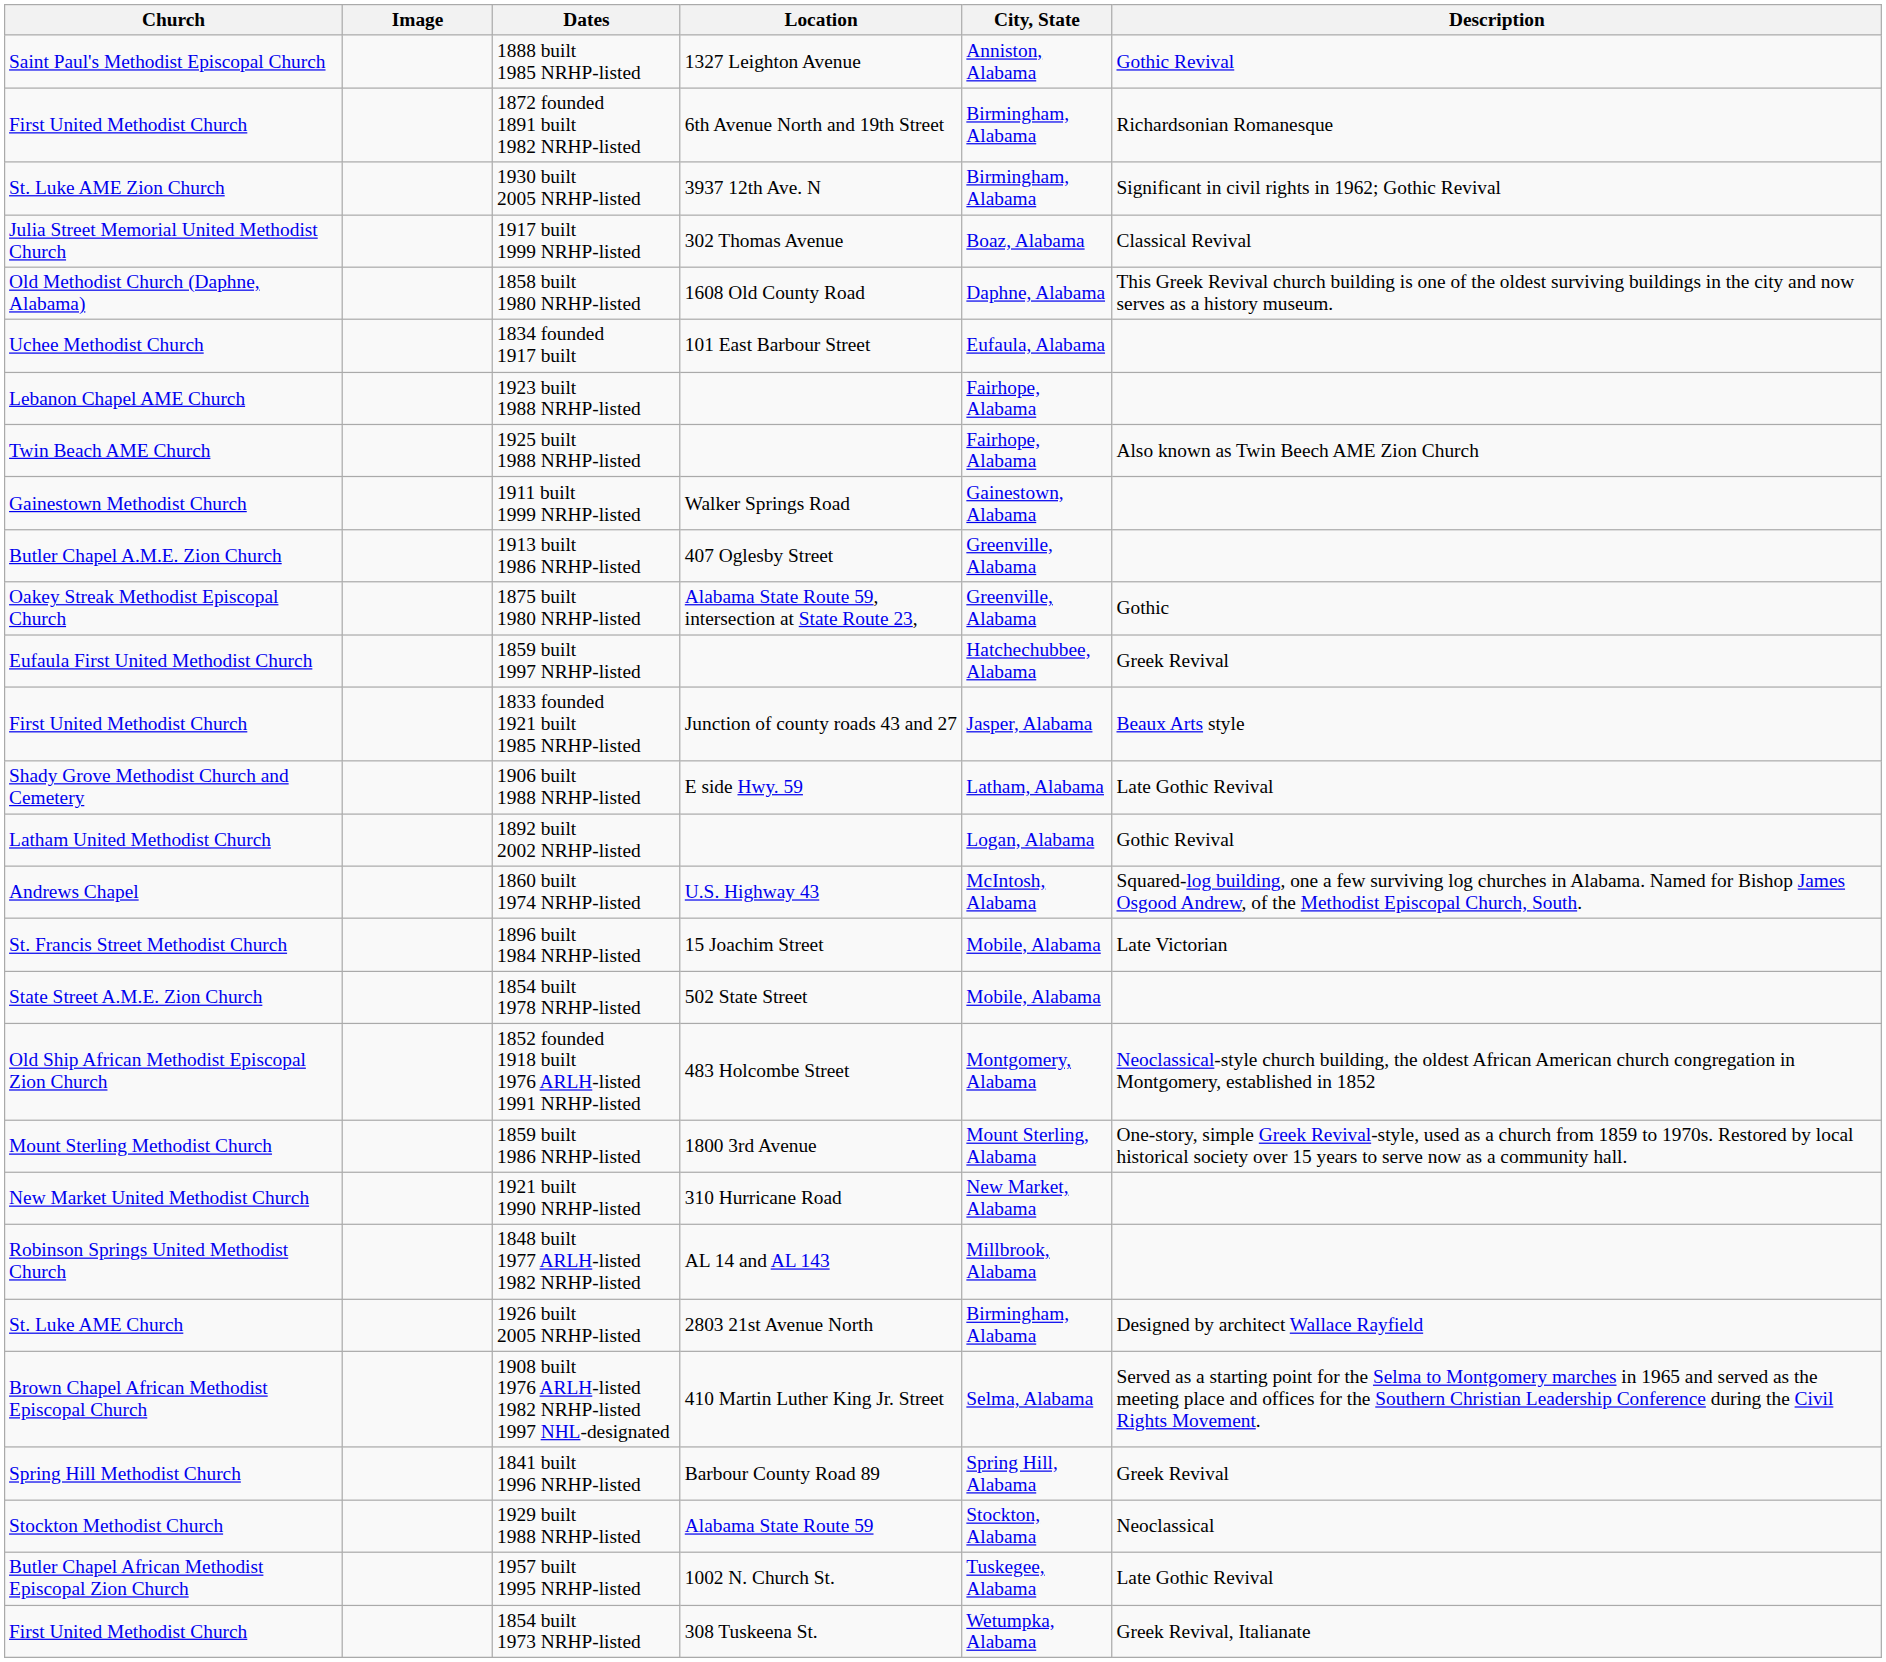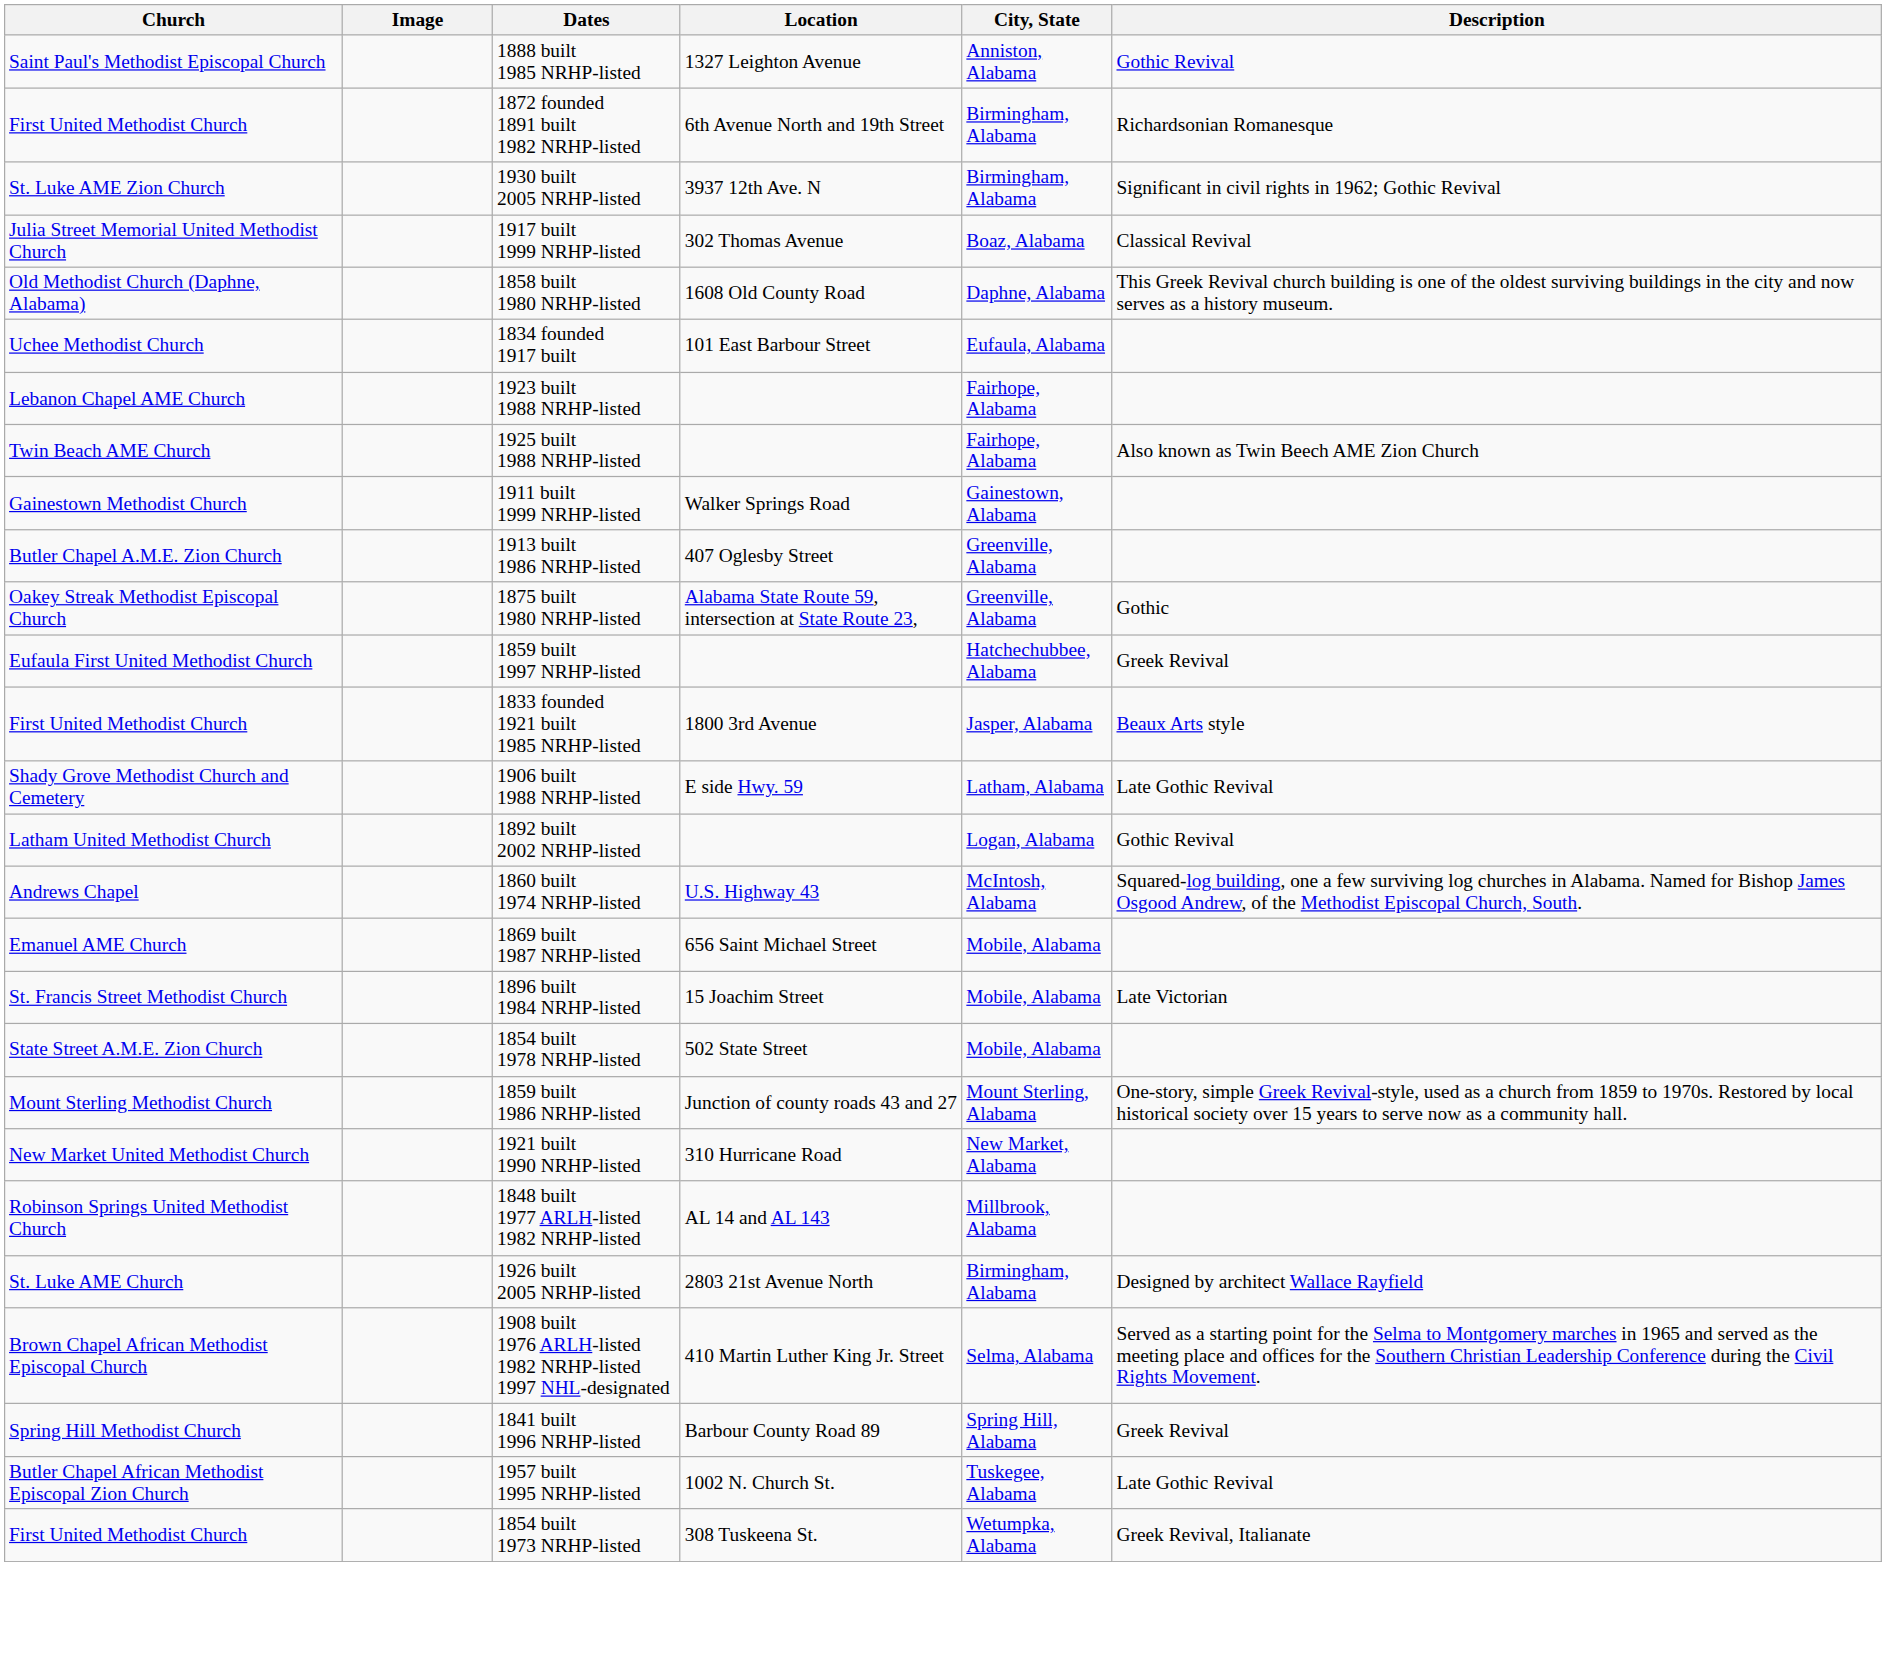1833 founded 1921 built 1985 NRHP-listed | Location: Junction of county roads 43 and 27 -> 1800 3rd Avenue
+ row: Emanuel AME Church | 1869 built 1987 NRHP-listed | 656 Saint Michael Street | Mobile, Alabama
- row: Old Ship African Methodist Episcopal Zion Church | 1852 founded 1918 built 1976 ARLH-listed 1991 NRHP-listed | 483 Holcombe Street | Montgomery, Alabama | Neoclassical-style church building, the oldest African American church congregation in Montgomery, established in 1852
1859 built 1986 NRHP-listed | Location: 1800 3rd Avenue -> Junction of county roads 43 and 27
- row: Stockton Methodist Church | 1929 built 1988 NRHP-listed | Alabama State Route 59 | Stockton, Alabama | Neoclassical
